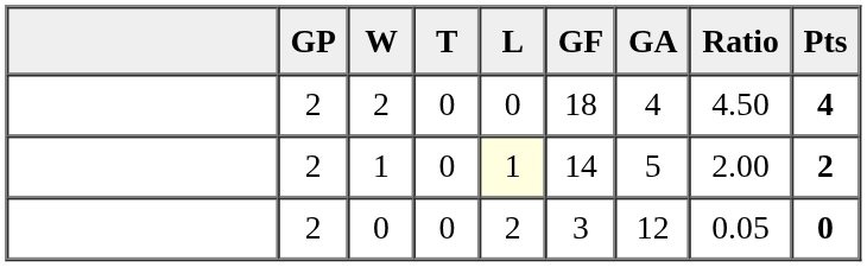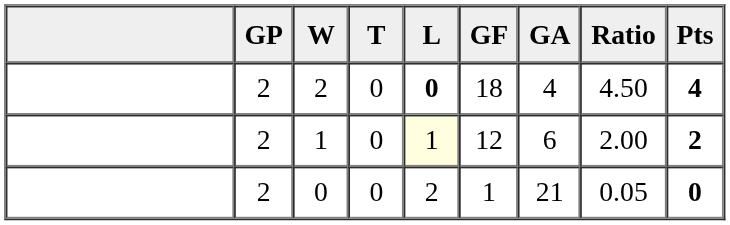row 2 | L: normal -> bold
row 3 | GF: 14 -> 12
row 3 | GA: 5 -> 6
row 4 | GF: 3 -> 1
row 4 | GA: 12 -> 21
